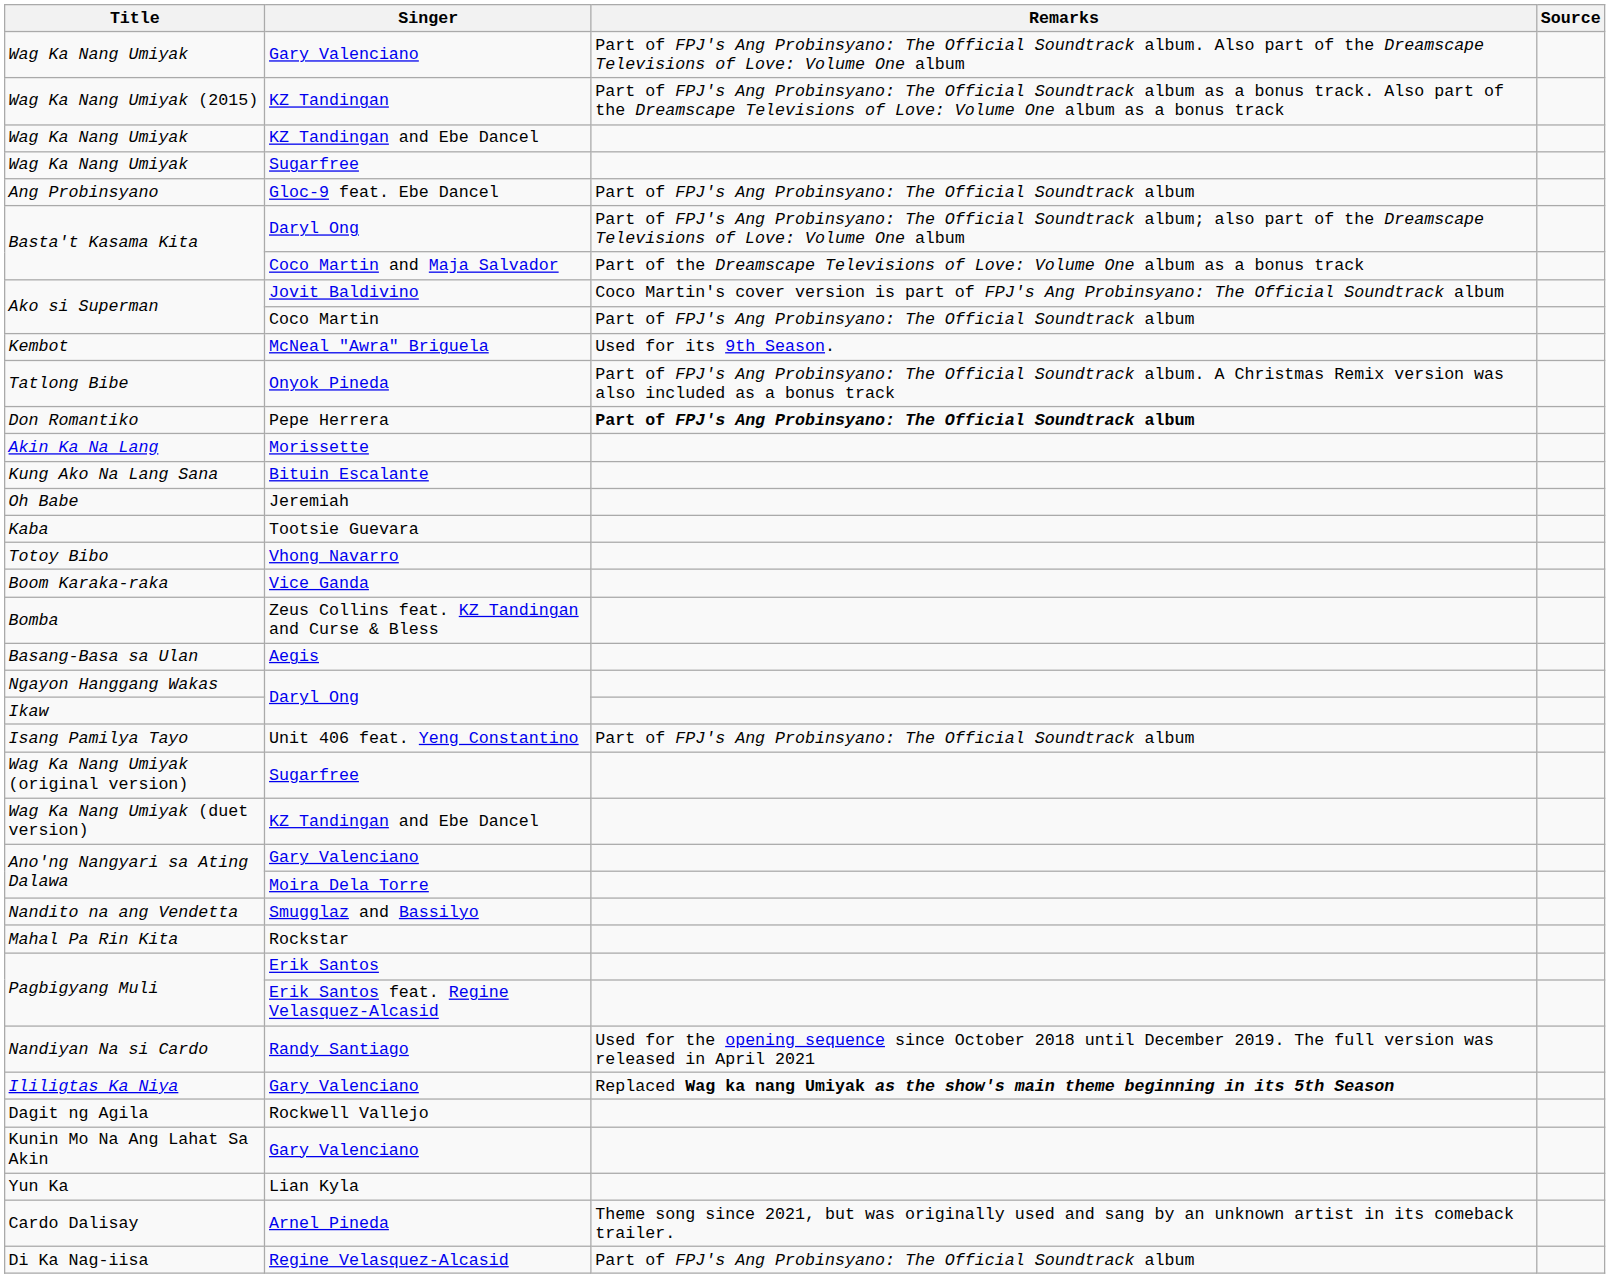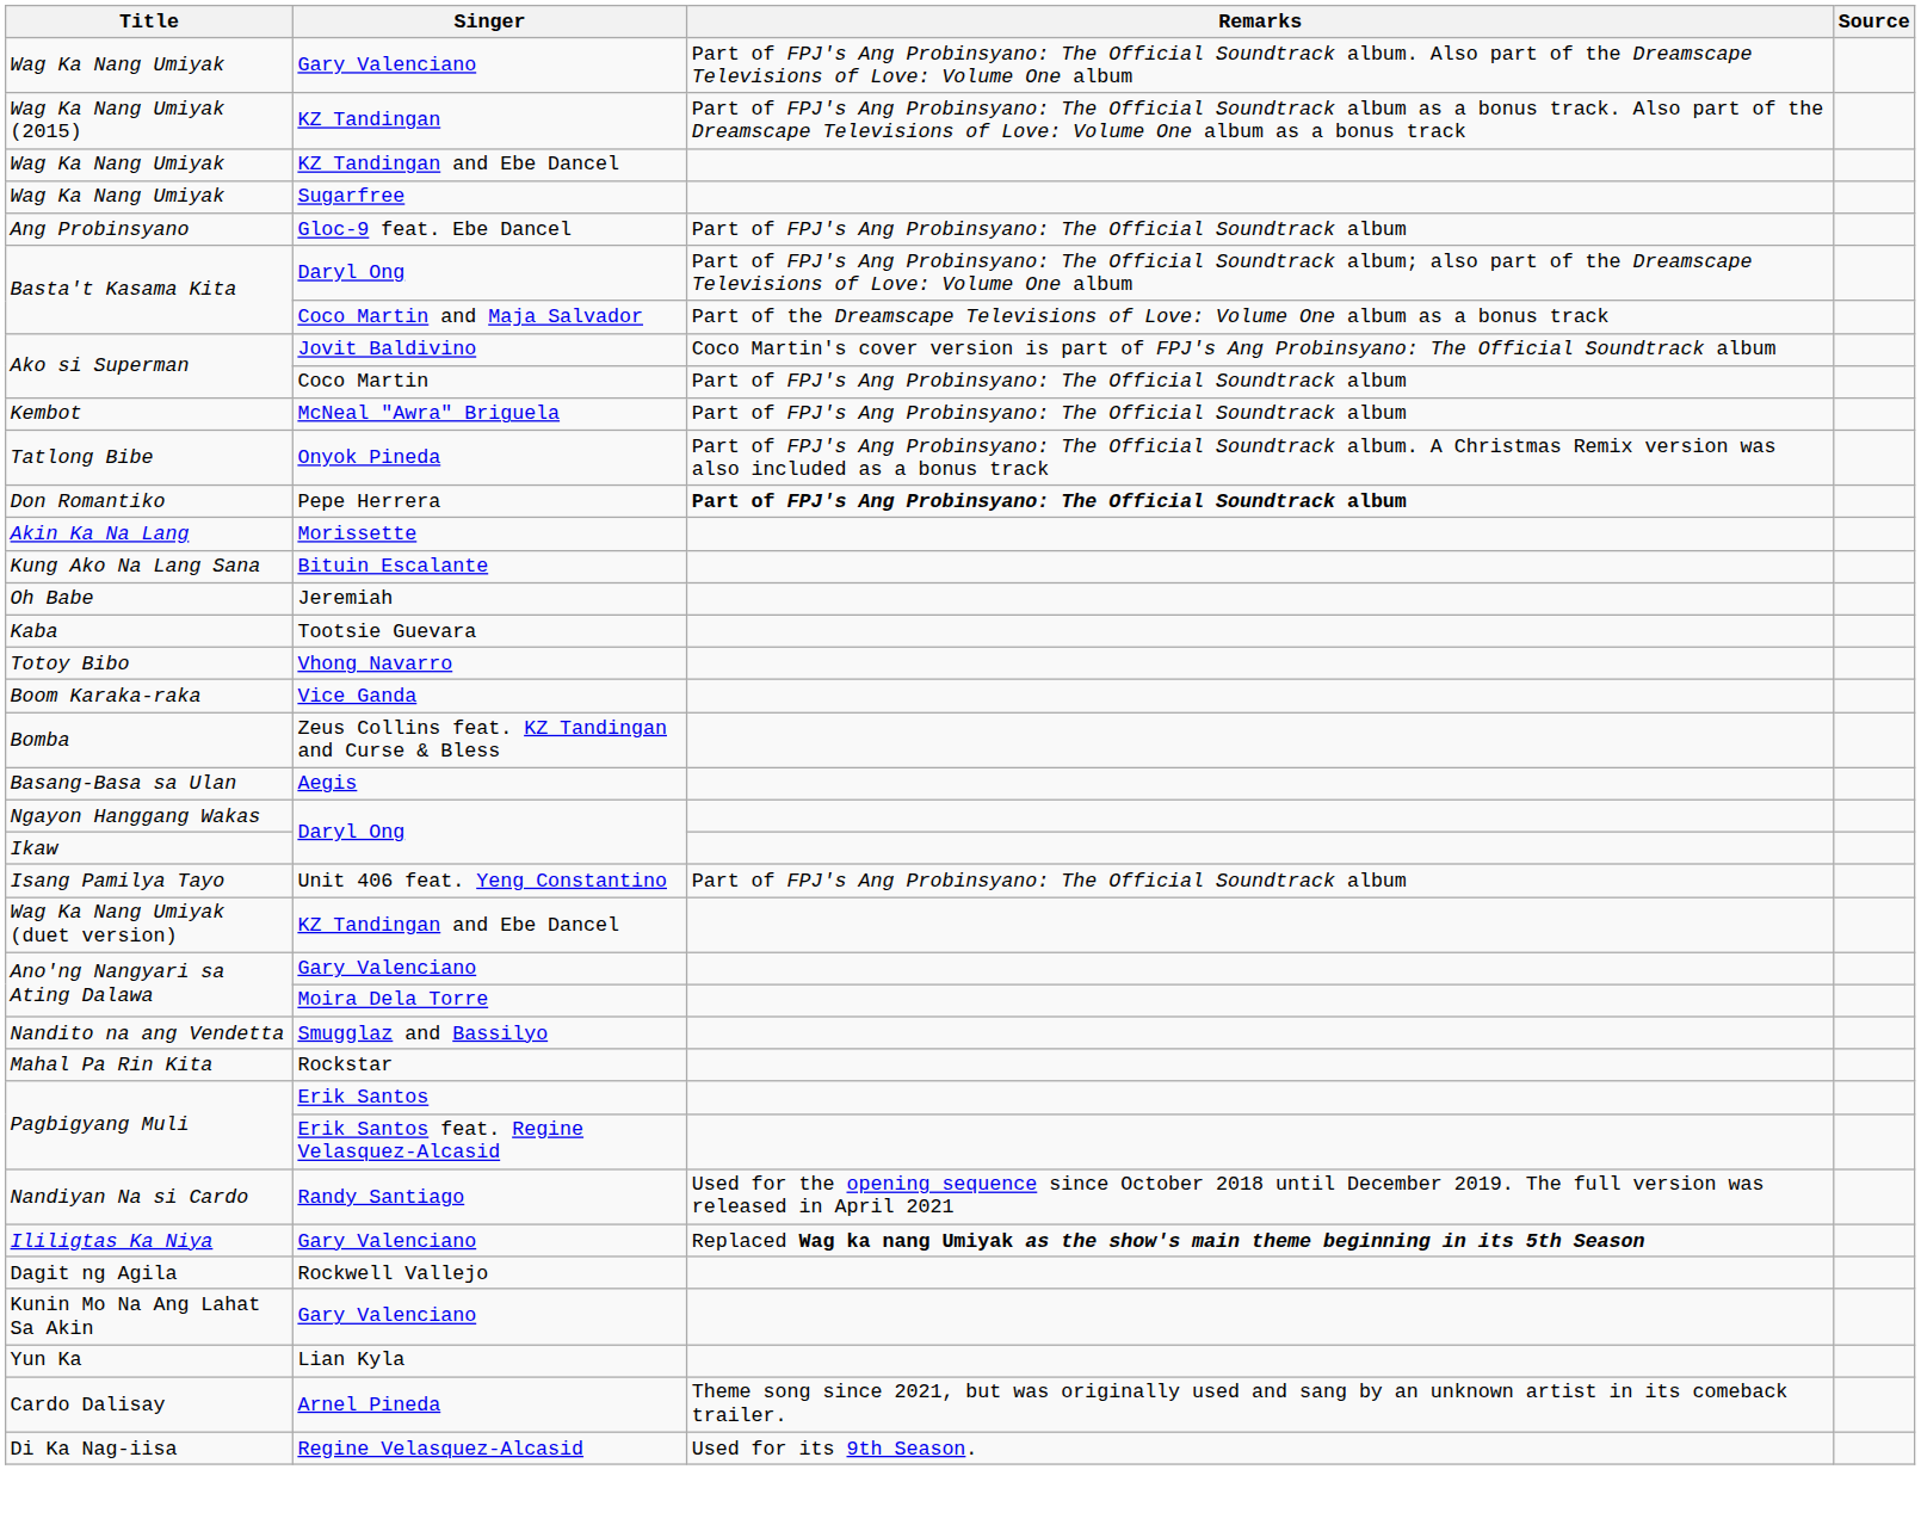Kembot | Remarks: Used for its 9th Season. -> Part of FPJ's Ang Probinsyano: The Official Soundtrack album
- row: Wag Ka Nang Umiyak (original version) | Sugarfree
Di Ka Nag-iisa | Remarks: Part of FPJ's Ang Probinsyano: The Official Soundtrack album -> Used for its 9th Season.
